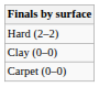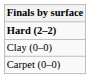row 2 | column 1: normal -> bold
